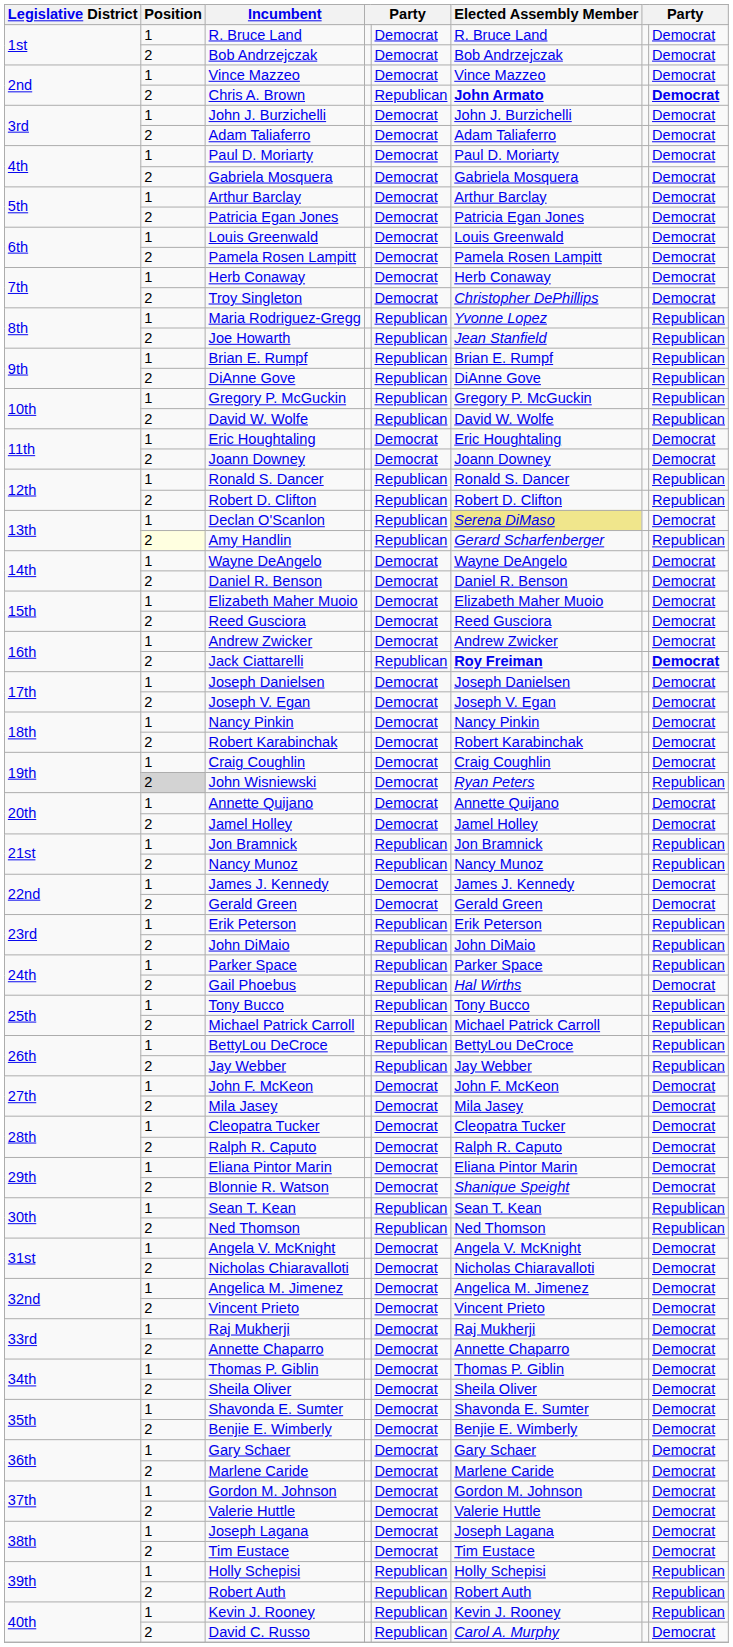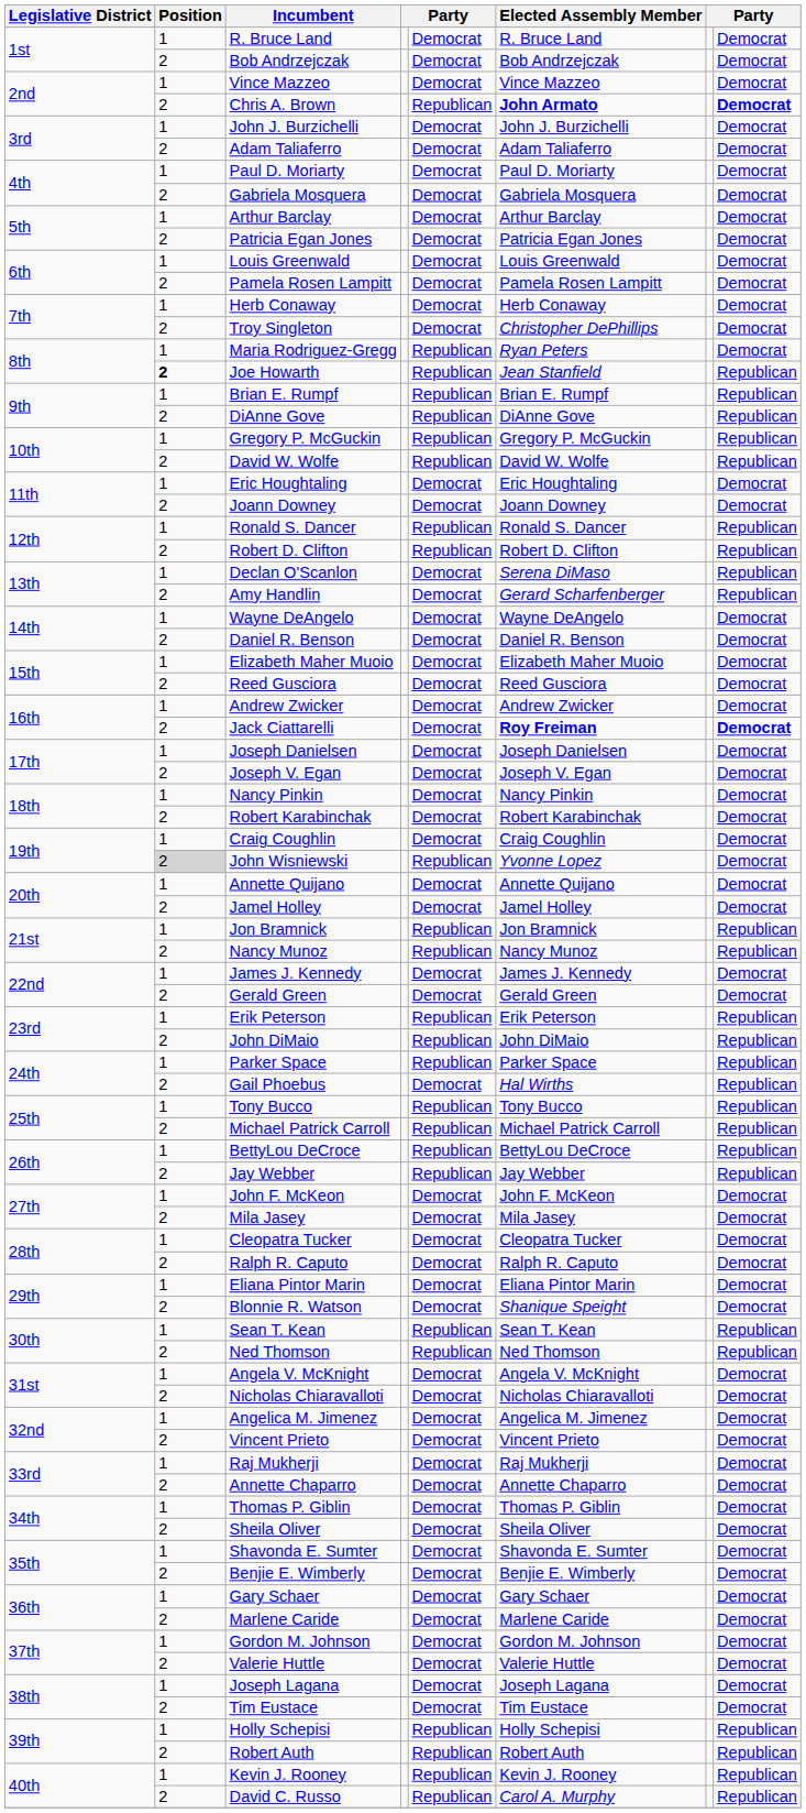Maria Rodriguez-Gregg | Elected Assembly Member: Yvonne Lopez -> Ryan Peters
Maria Rodriguez-Gregg | column 8: Republican -> Democrat
Joe Howarth | Position: normal -> bold
Declan O'Scanlon | column 5: Republican -> Democrat
Declan O'Scanlon | Elected Assembly Member: khaki background -> no background
Declan O'Scanlon | column 8: Democrat -> Republican
Amy Handlin | Position: lightyellow background -> no background
Amy Handlin | column 5: Republican -> Democrat
Jack Ciattarelli | column 5: Republican -> Democrat
John Wisniewski | column 5: Democrat -> Republican
John Wisniewski | Elected Assembly Member: Ryan Peters -> Yvonne Lopez
John Wisniewski | column 8: Republican -> Democrat
Gail Phoebus | column 5: Republican -> Democrat
Gail Phoebus | column 8: Democrat -> Republican
David C. Russo | column 8: Democrat -> Republican
